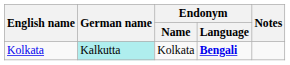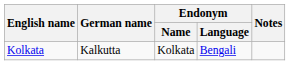row 3 | German name: paleturquoise background -> no background
row 3 | Endonym / Language: bold -> normal
